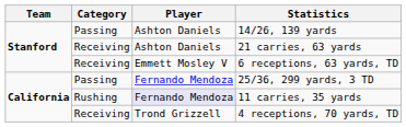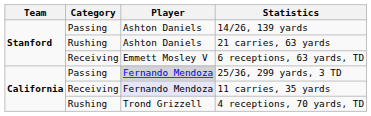21 carries, 63 yards | Category: Receiving -> Rushing
25/36, 299 yards, 3 TD | Player: no background -> lightgrey background
11 carries, 35 yards | Category: Rushing -> Receiving
4 receptions, 70 yards, TD | Category: Receiving -> Rushing
